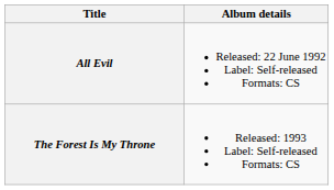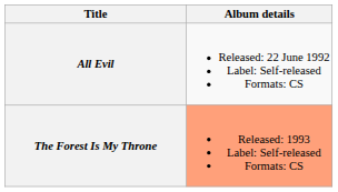The Forest Is My Throne | Album details: no background -> lightsalmon background
